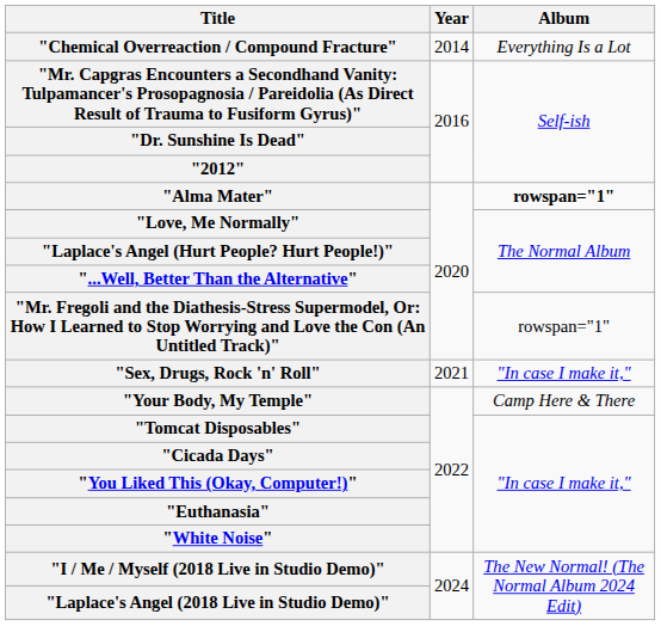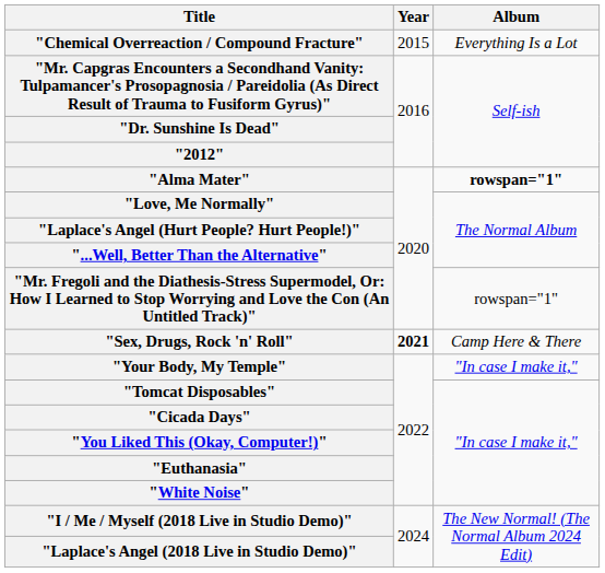"Chemical Overreaction / Compound Fracture" | Year: 2014 -> 2015
"Sex, Drugs, Rock 'n' Roll" | Year: normal -> bold
"Sex, Drugs, Rock 'n' Roll" | Album: "In case I make it," -> Camp Here & There
"Your Body, My Temple" | Album: Camp Here & There -> "In case I make it,"
